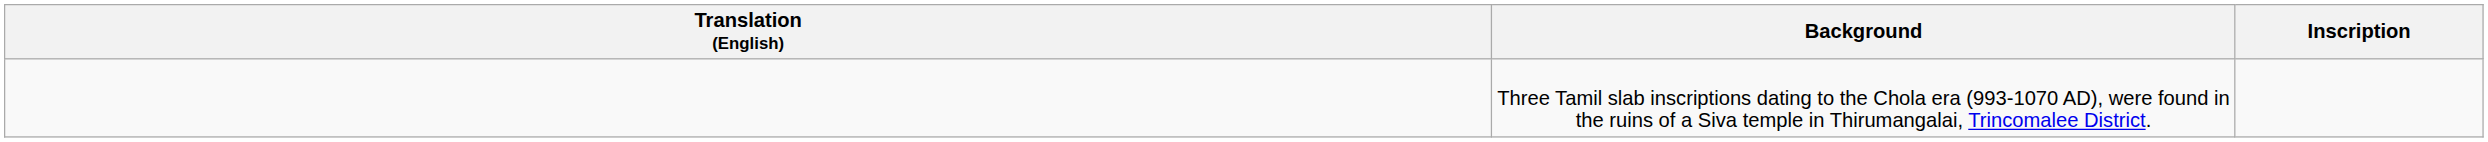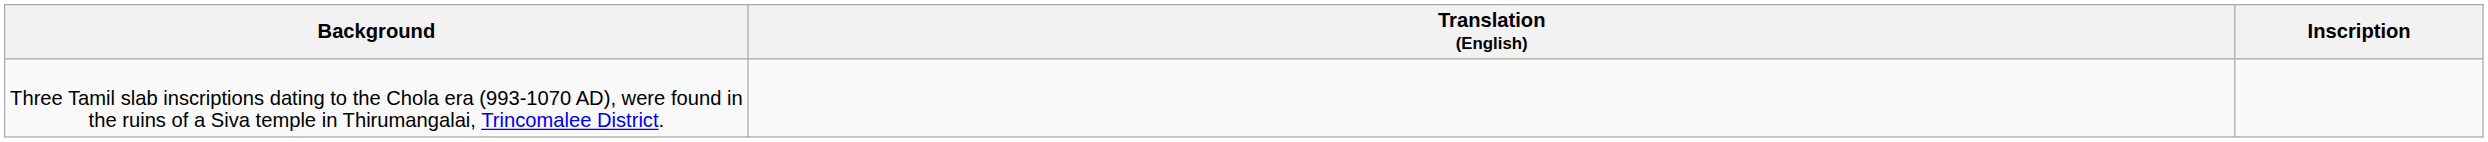columns swapped: Background <-> Translation (English)
